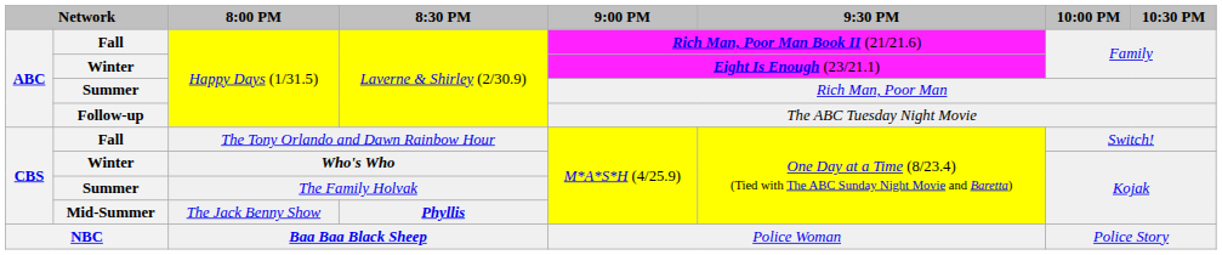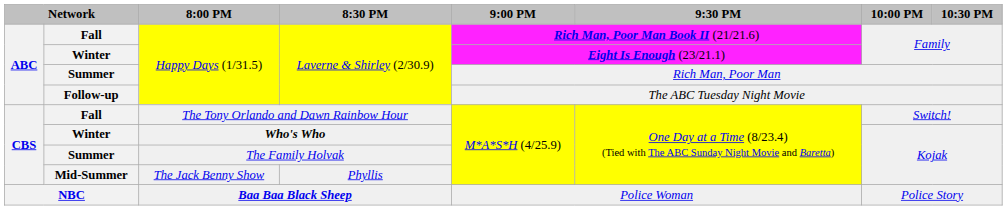Mid-Summer | 8:30 PM: bold -> normal
